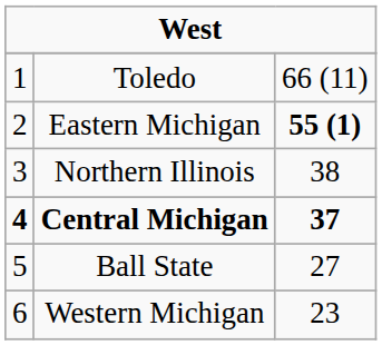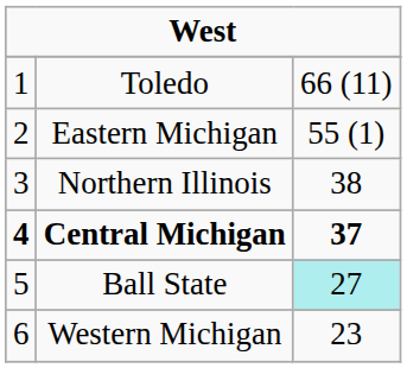Eastern Michigan | column 3: bold -> normal
Ball State | column 3: no background -> paleturquoise background
